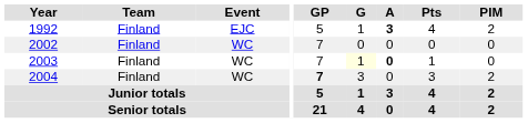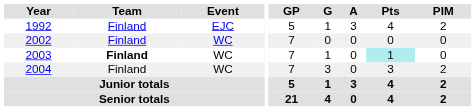1992 | A: bold -> normal
2003 | Team: normal -> bold
2003 | G: lightyellow background -> no background
2003 | A: bold -> normal
2003 | Pts: no background -> paleturquoise background
2004 | GP: bold -> normal
